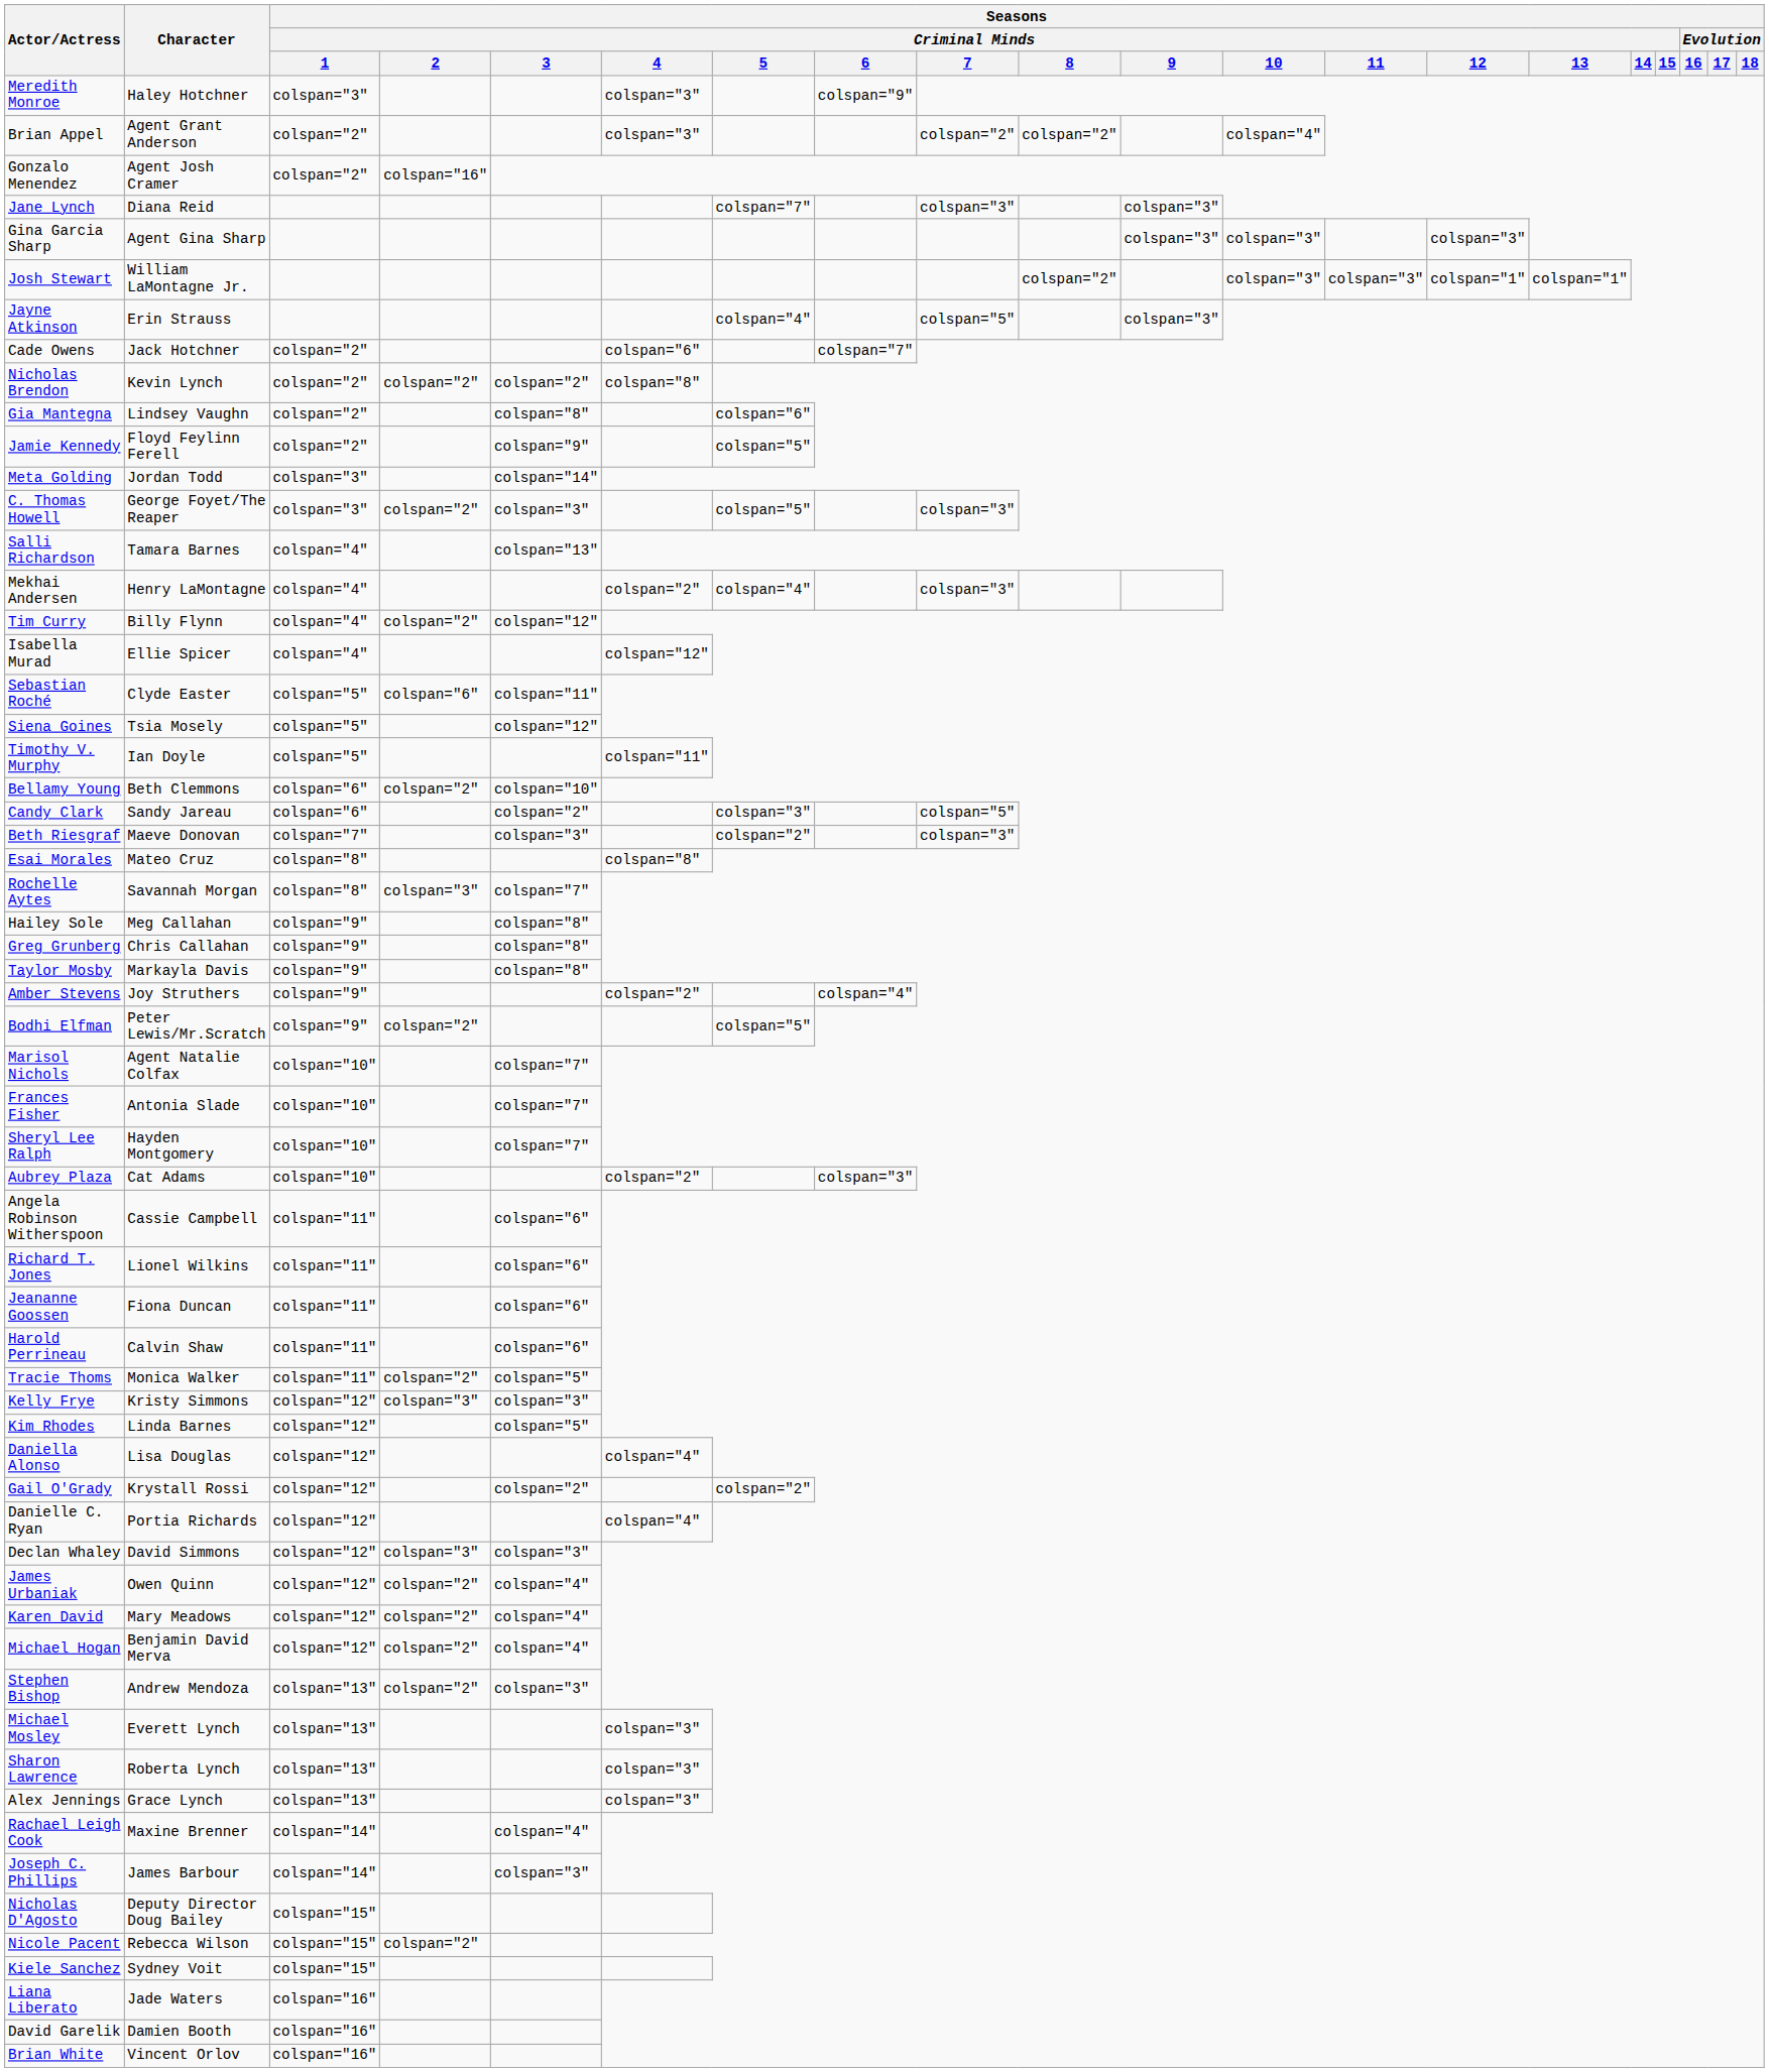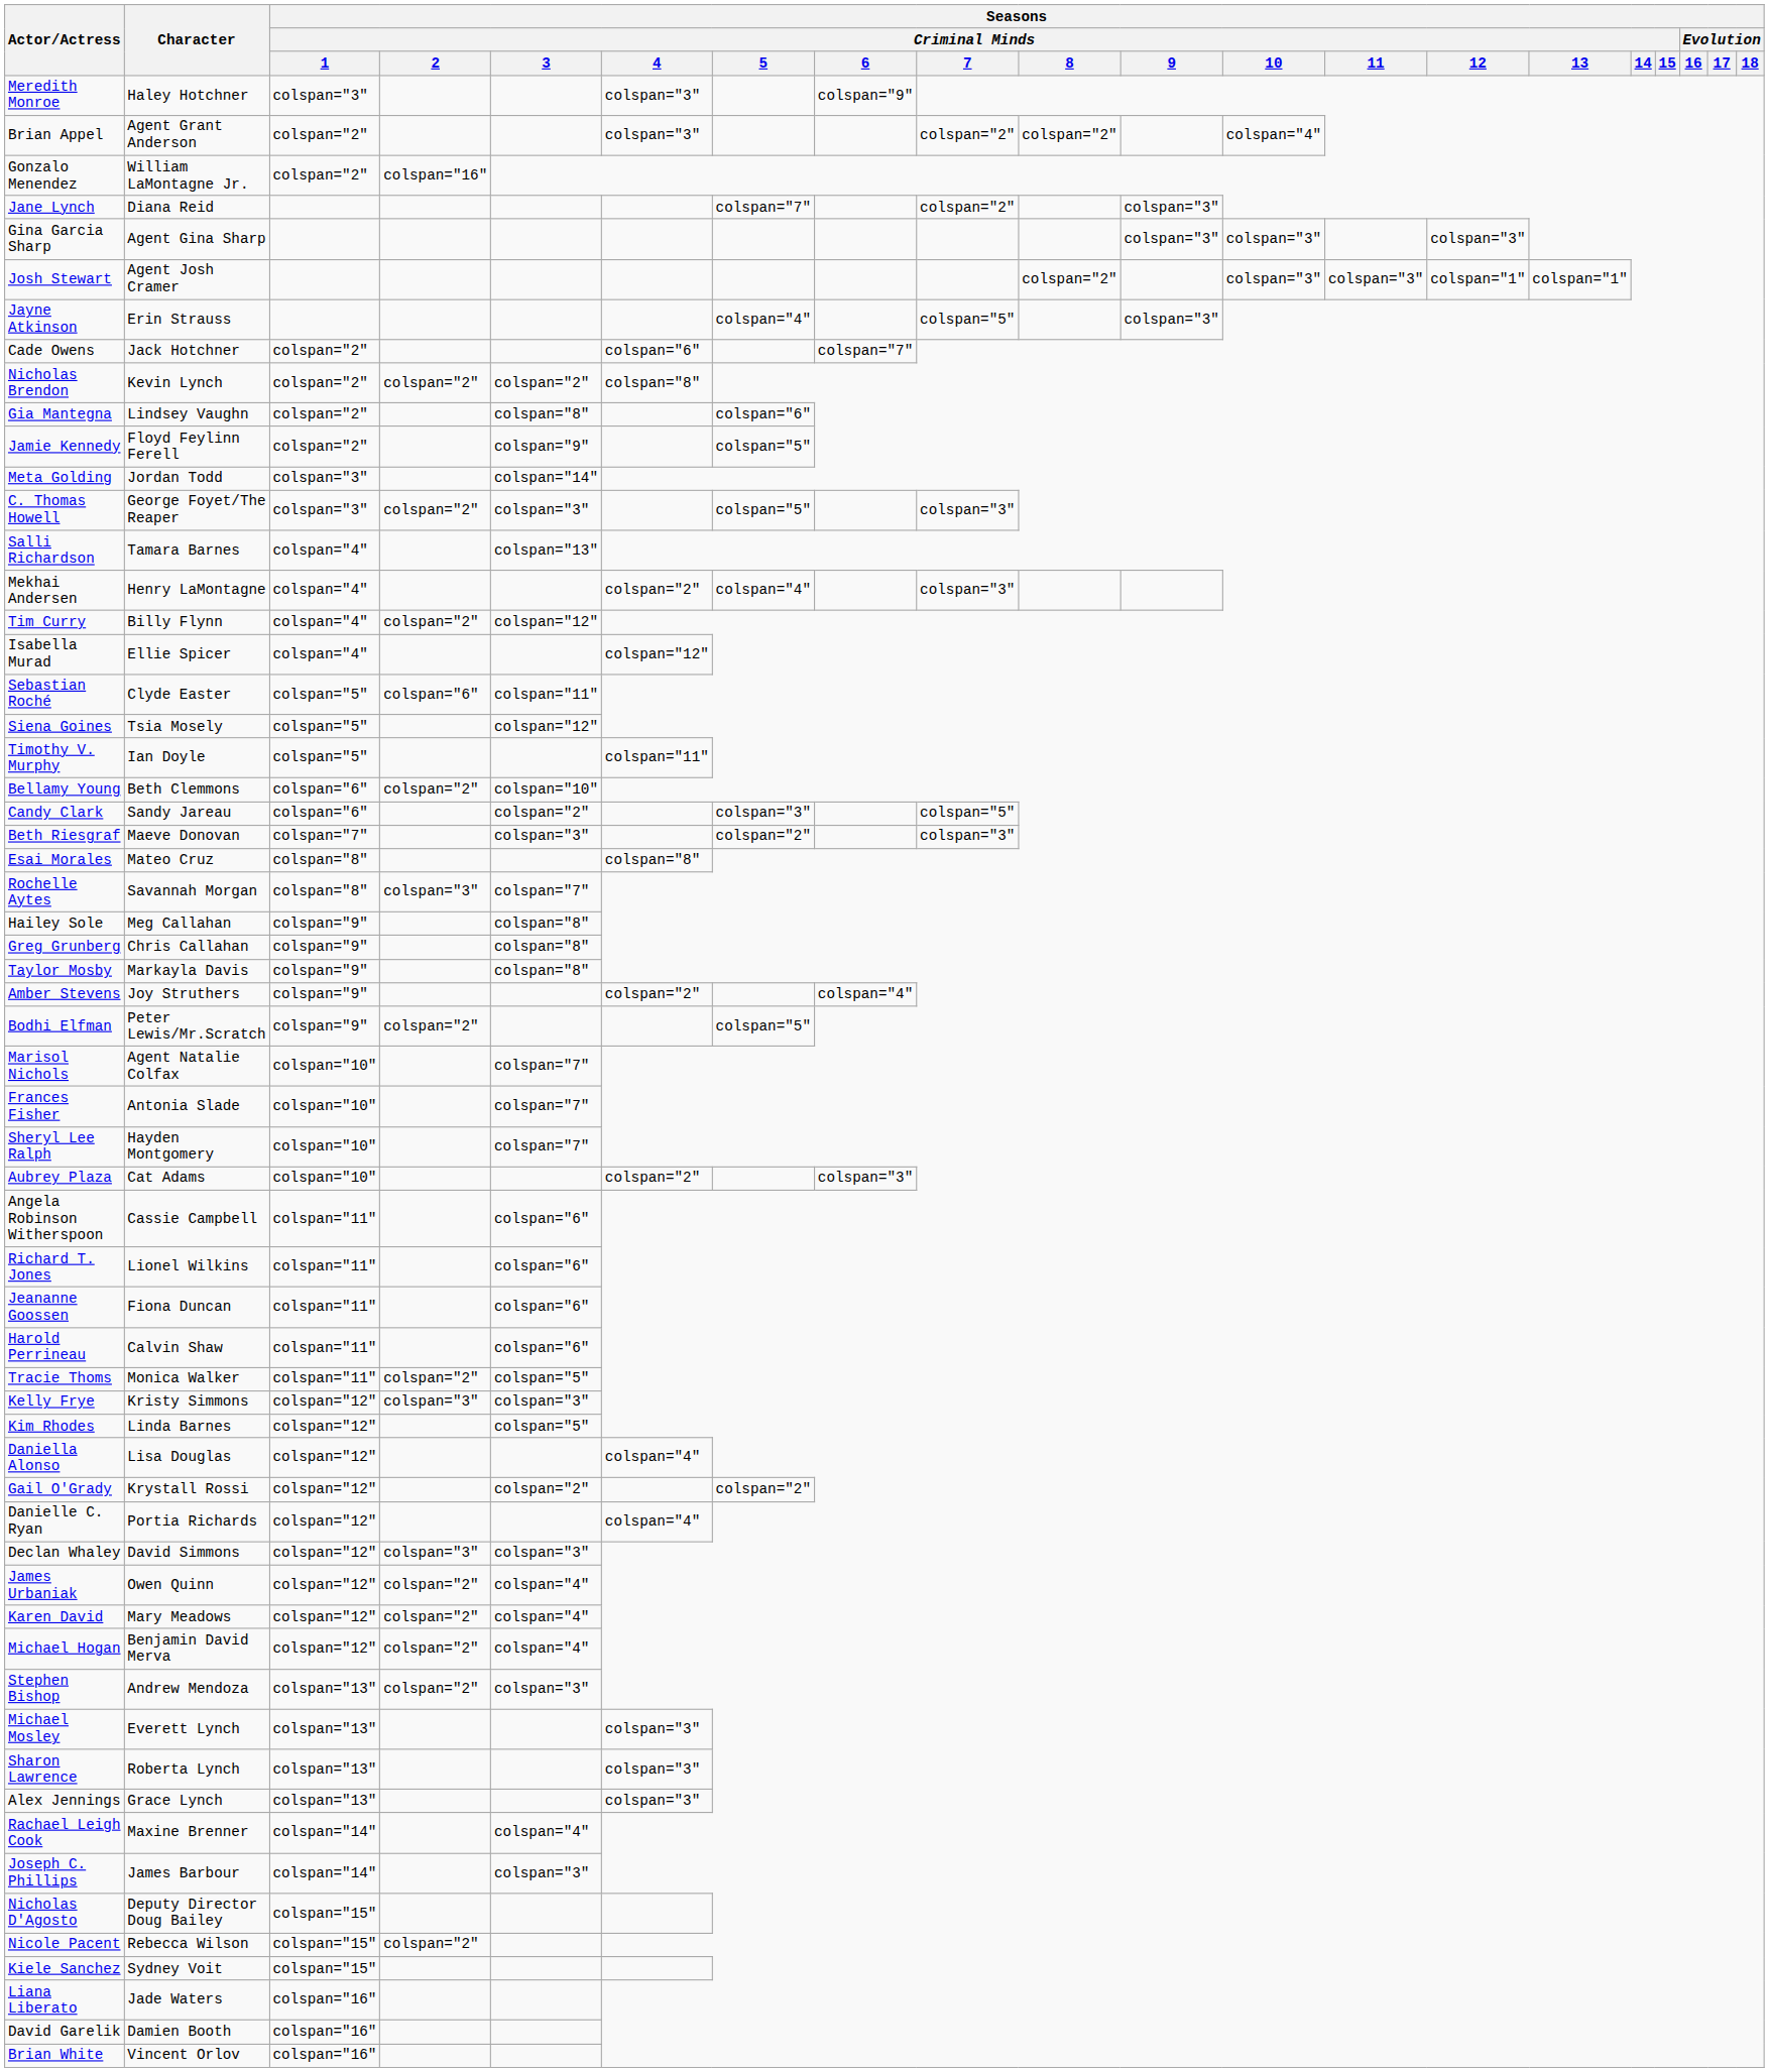Gonzalo Menendez | Character: Agent Josh Cramer -> William LaMontagne Jr.
Jane Lynch | Seasons / Criminal Minds / 7: colspan="3" -> colspan="2"
Josh Stewart | Character: William LaMontagne Jr. -> Agent Josh Cramer
